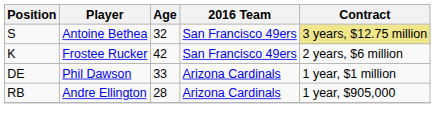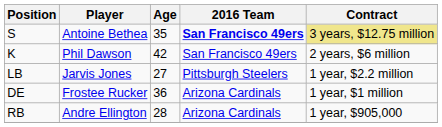S | Age: 32 -> 35
S | 2016 Team: normal -> bold
K | Player: Frostee Rucker -> Phil Dawson
+ row: LB | Jarvis Jones | 27 | Pittsburgh Steelers | 1 year, $2.2 million
DE | Player: Phil Dawson -> Frostee Rucker
DE | Age: 33 -> 36
